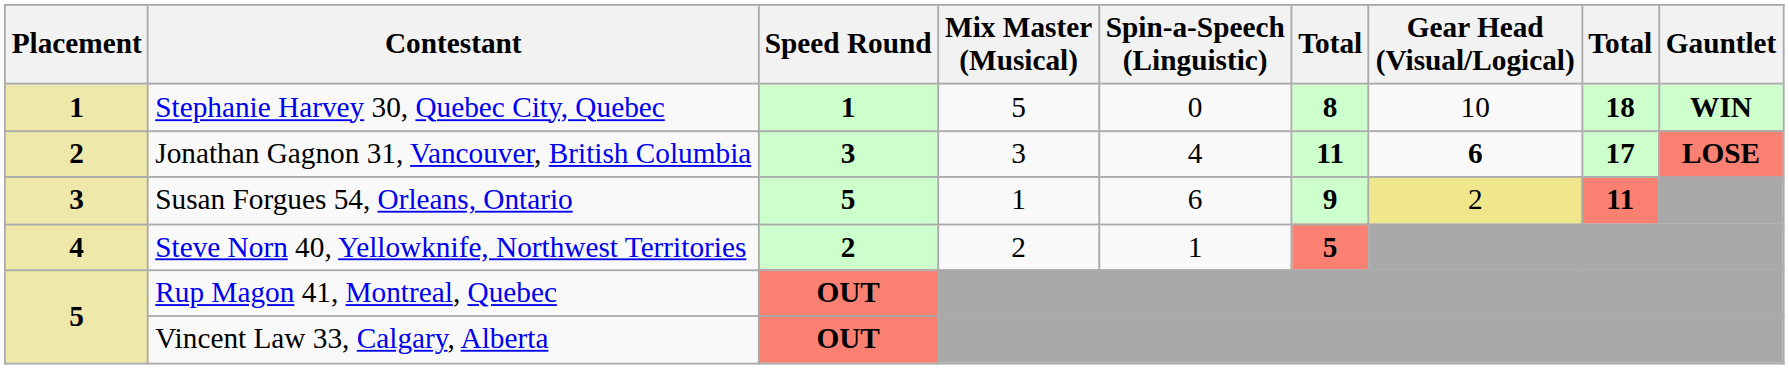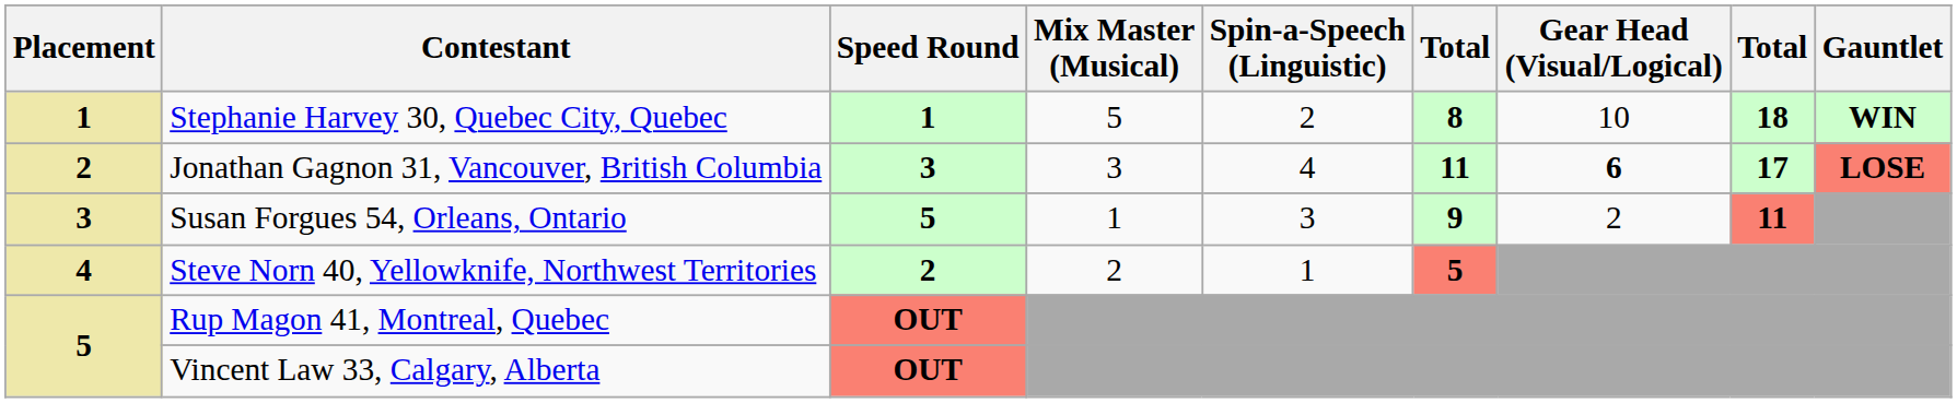Stephanie Harvey 30, Quebec City, Quebec | Spin-a-Speech (Linguistic): 0 -> 2
Susan Forgues 54, Orleans, Ontario | Spin-a-Speech (Linguistic): 6 -> 3
Susan Forgues 54, Orleans, Ontario | Gear Head (Visual/Logical): khaki background -> no background
